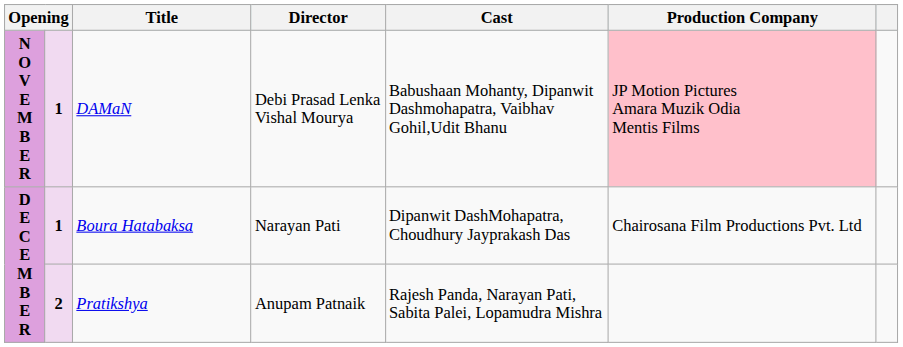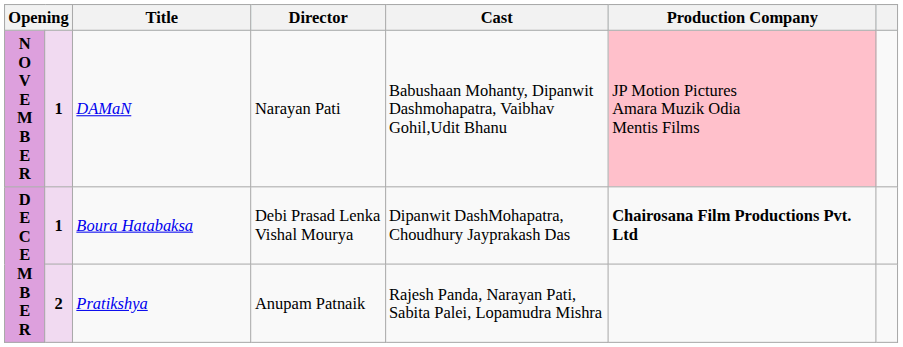DAMaN | Director: Debi Prasad Lenka Vishal Mourya -> Narayan Pati
Boura Hatabaksa | Director: Narayan Pati -> Debi Prasad Lenka Vishal Mourya
Boura Hatabaksa | Production Company: normal -> bold
